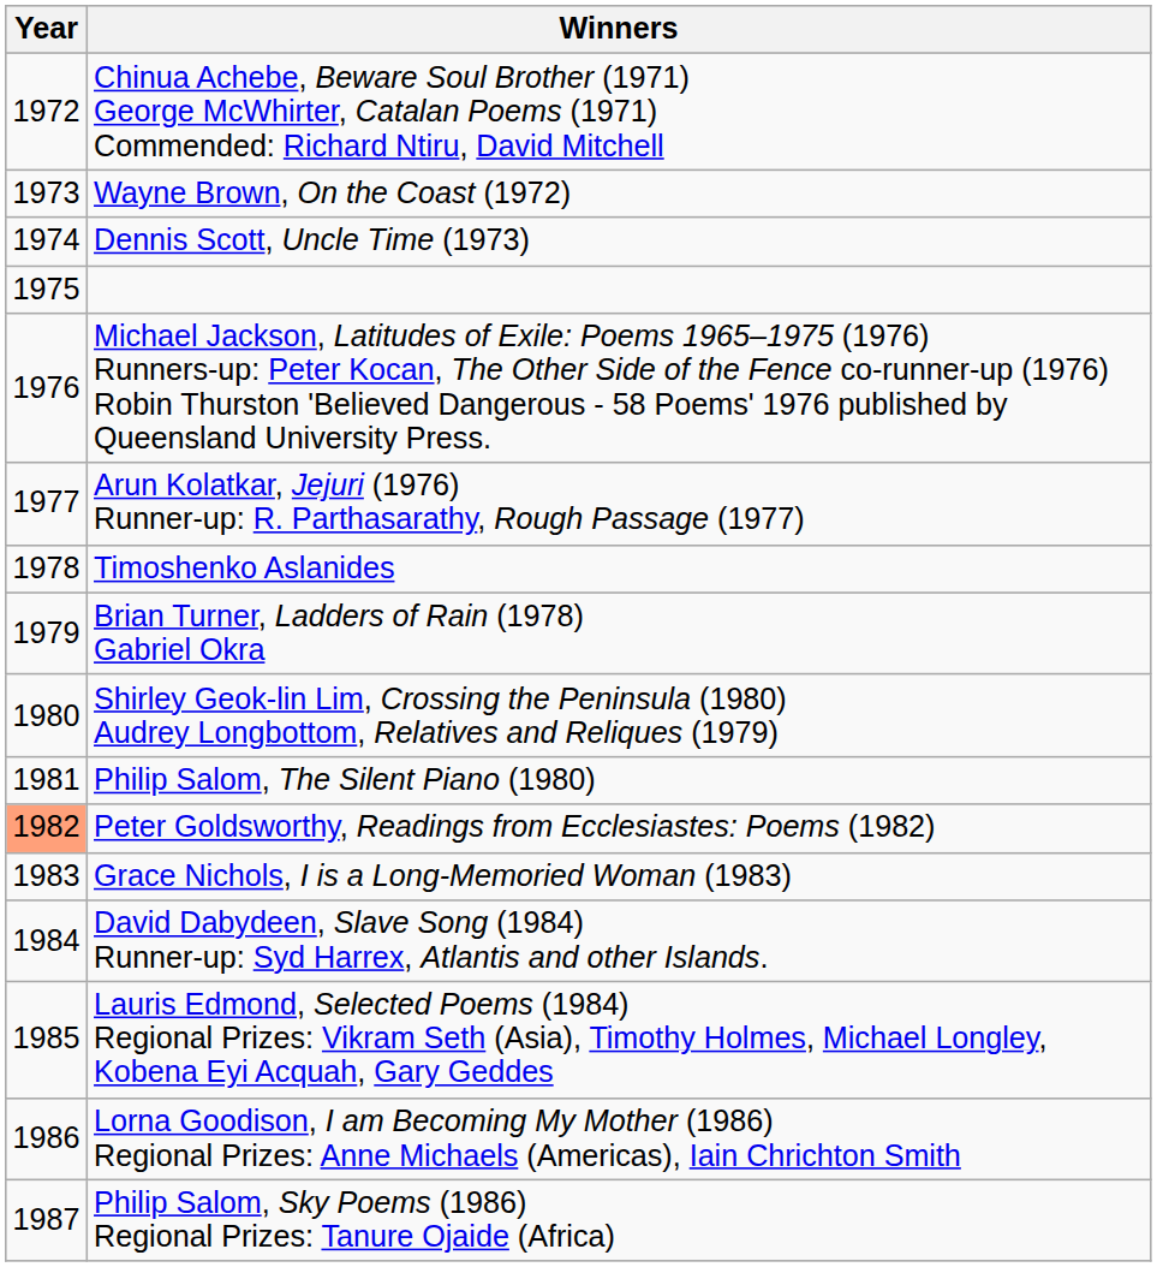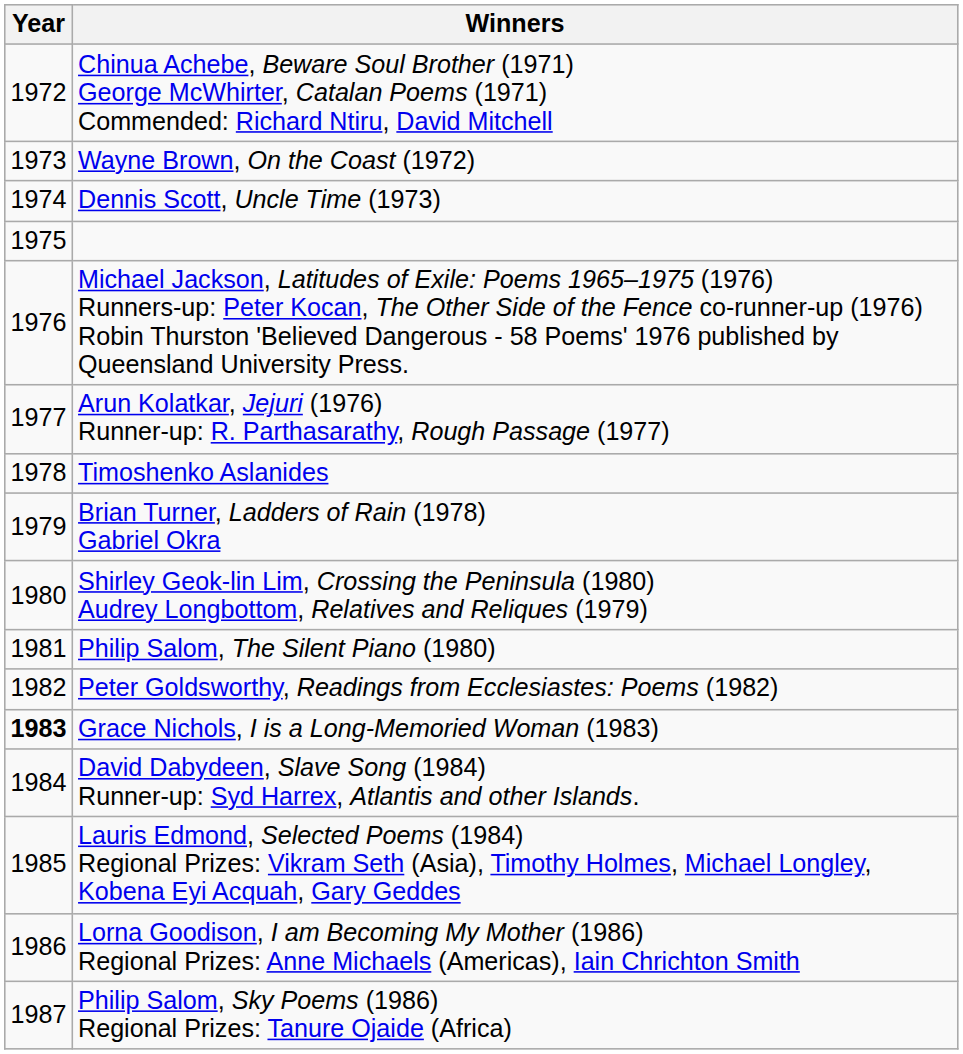Peter Goldsworthy, Readings from Ecclesiastes: Poems (1982) | Year: lightsalmon background -> no background
Grace Nichols, I is a Long-Memoried Woman (1983) | Year: normal -> bold
